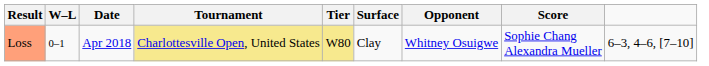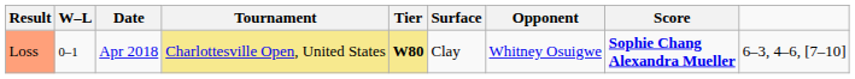Loss | Tier: normal -> bold
Loss | Score: normal -> bold
